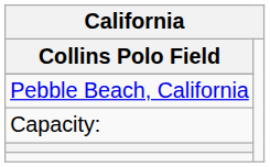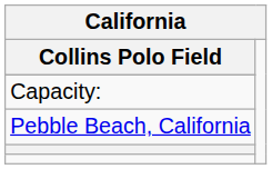row 3 | Collins Polo Field: Pebble Beach, California -> Capacity:
row 4 | Collins Polo Field: Capacity: -> Pebble Beach, California
